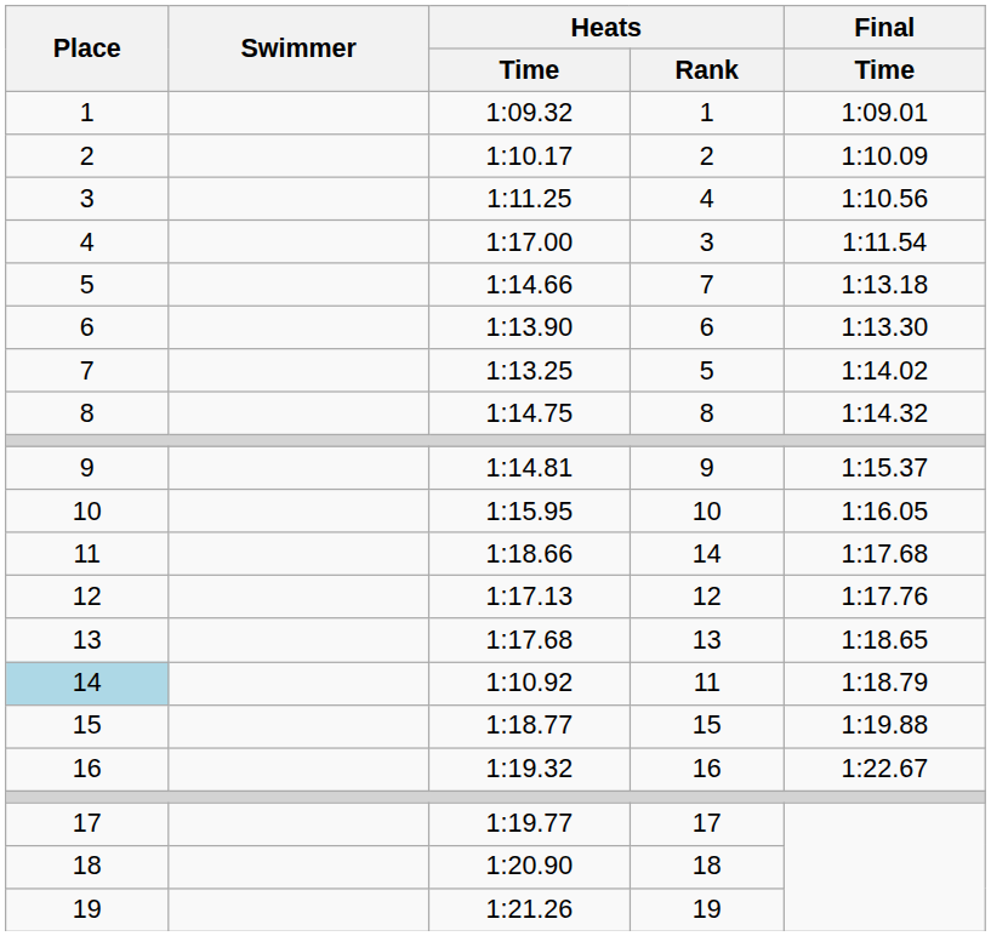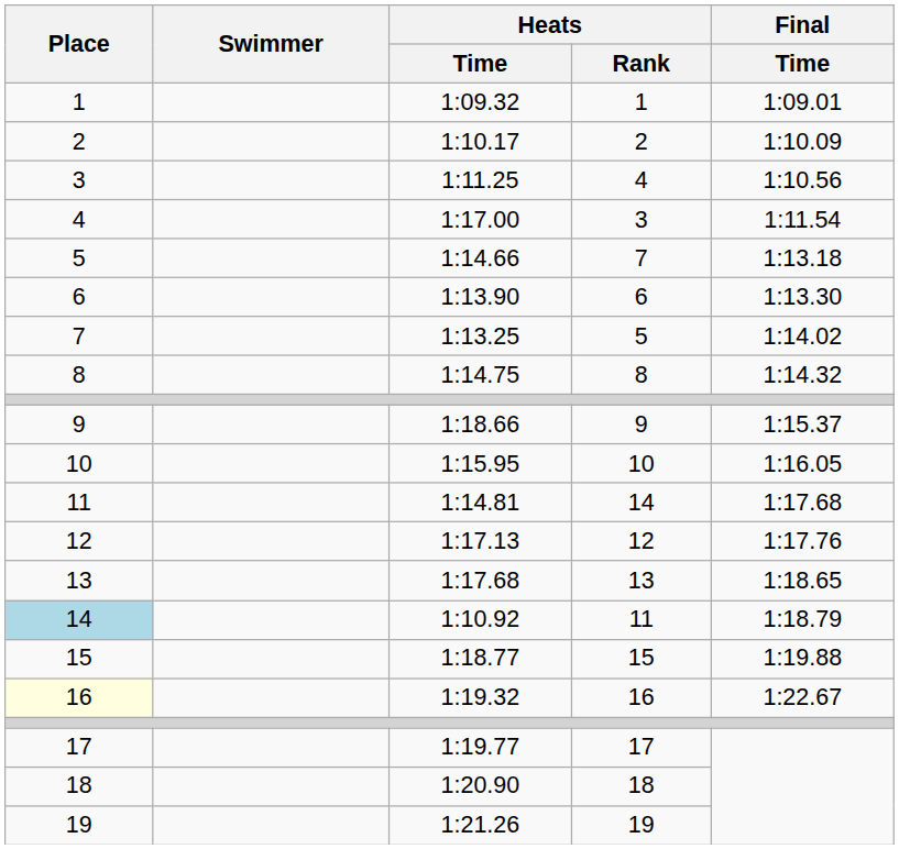row 12 | Heats / Time: 1:14.81 -> 1:18.66
row 14 | Heats / Time: 1:18.66 -> 1:14.81
row 19 | Place: no background -> lightyellow background
